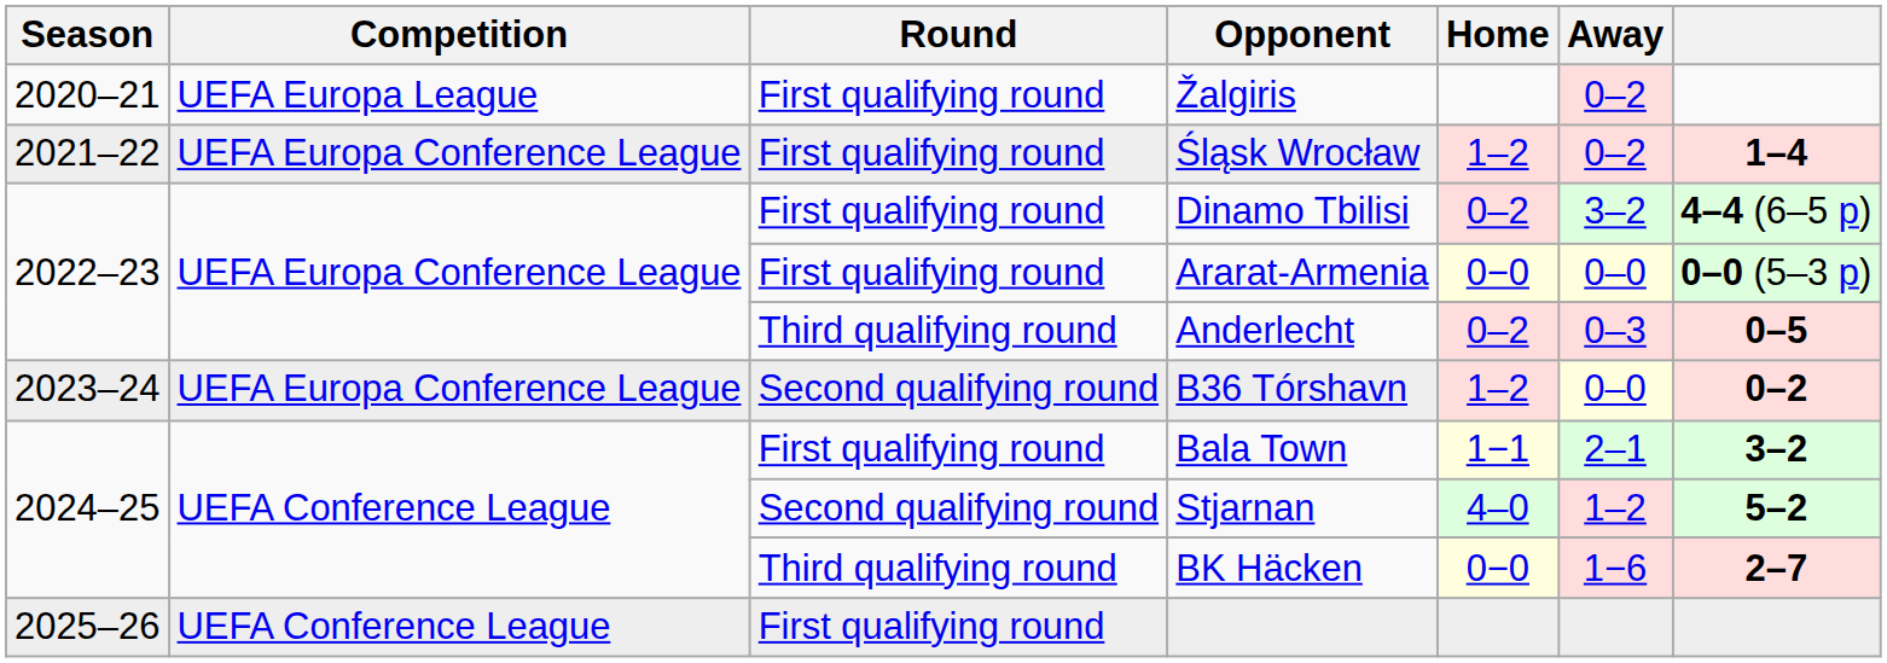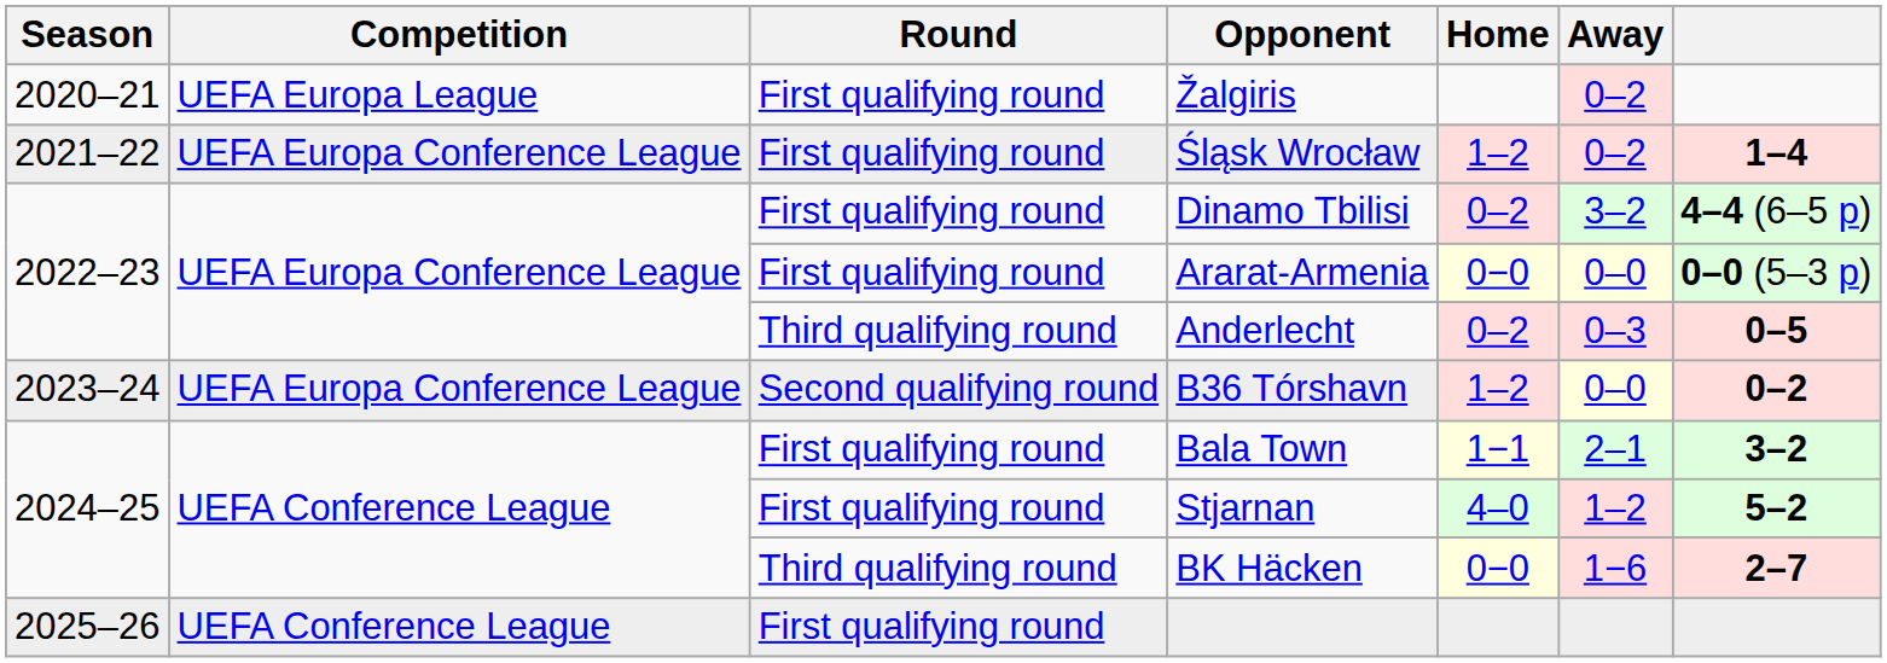Stjarnan | Round: Second qualifying round -> First qualifying round
